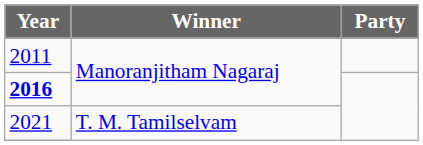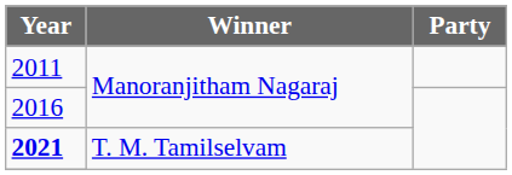2016 | Year: bold -> normal
2021 | Year: normal -> bold
